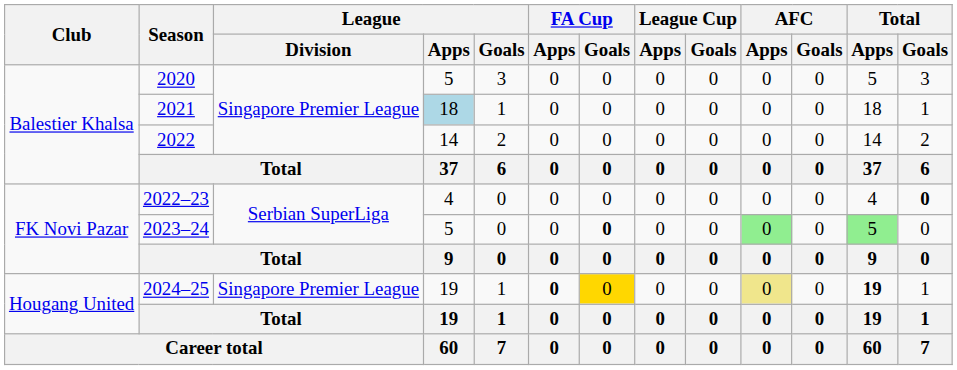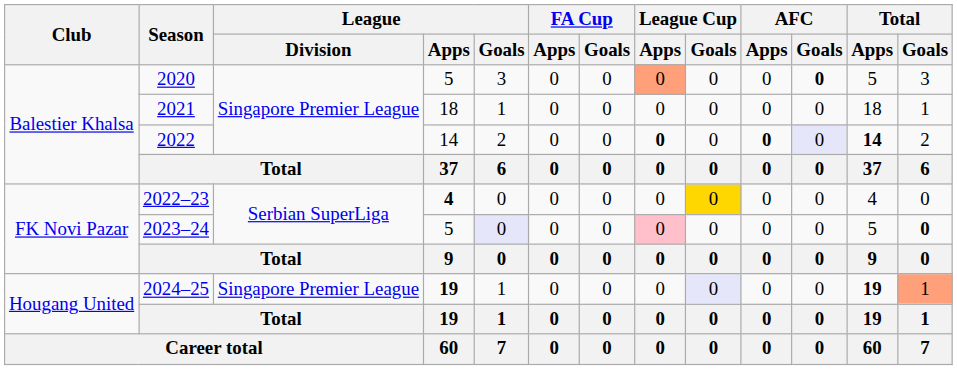2020 | League Cup / Apps: no background -> lightsalmon background
2020 | AFC / Goals: normal -> bold
2021 | League / Apps: lightblue background -> no background
2022 | League Cup / Apps: normal -> bold
2022 | AFC / Apps: normal -> bold
2022 | AFC / Goals: no background -> lavender background
2022 | Total / Apps: normal -> bold
2022–23 | League / Apps: normal -> bold
2022–23 | League Cup / Goals: no background -> gold background
2022–23 | Total / Goals: bold -> normal
2023–24 | League / Goals: no background -> lavender background
2023–24 | FA Cup / Goals: bold -> normal
2023–24 | League Cup / Apps: no background -> pink background
2023–24 | AFC / Apps: lightgreen background -> no background
2023–24 | Total / Apps: lightgreen background -> no background
2023–24 | Total / Goals: normal -> bold
2024–25 | League / Apps: normal -> bold
2024–25 | FA Cup / Apps: bold -> normal
2024–25 | FA Cup / Goals: gold background -> no background
2024–25 | League Cup / Goals: no background -> lavender background
2024–25 | AFC / Apps: khaki background -> no background
2024–25 | Total / Goals: no background -> lightsalmon background
